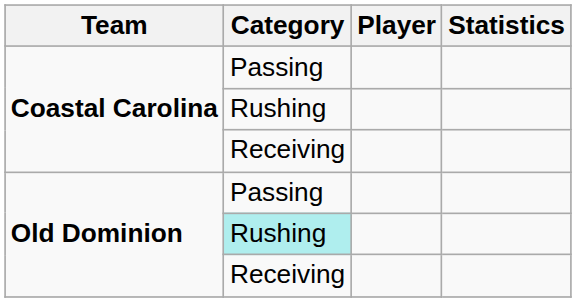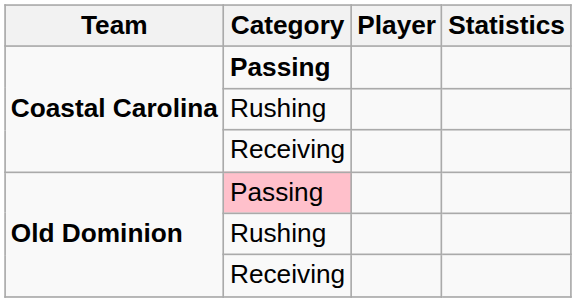Coastal Carolina / Passing | Category: normal -> bold
Old Dominion / Passing | Category: no background -> pink background
Old Dominion / Rushing | Category: paleturquoise background -> no background
